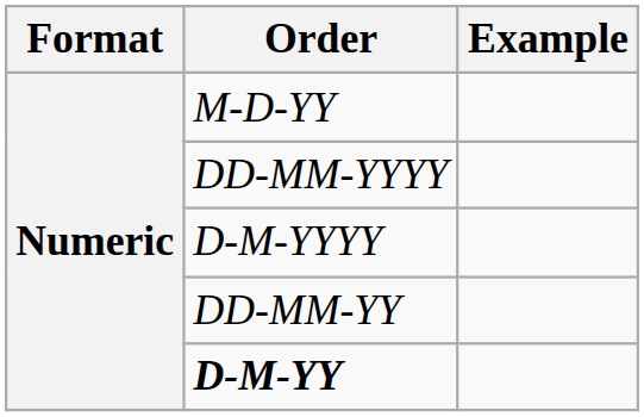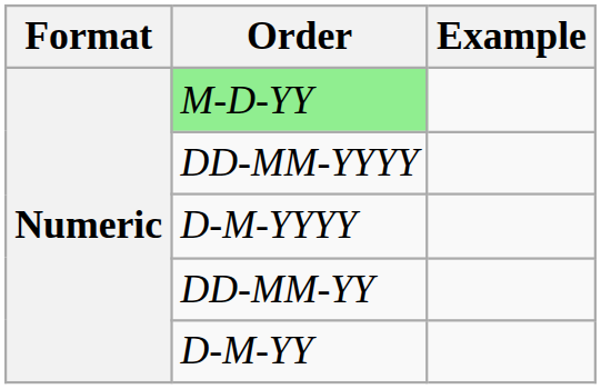M-D-YY | Order: no background -> lightgreen background
D-M-YY | Order: bold -> normal
